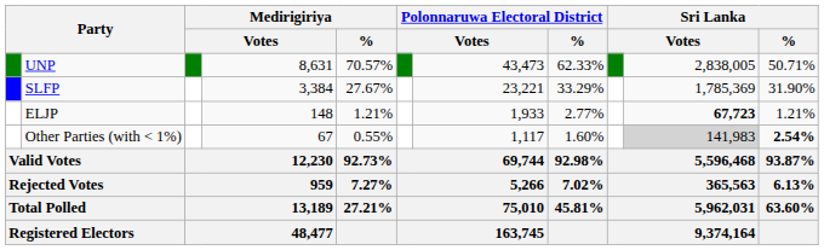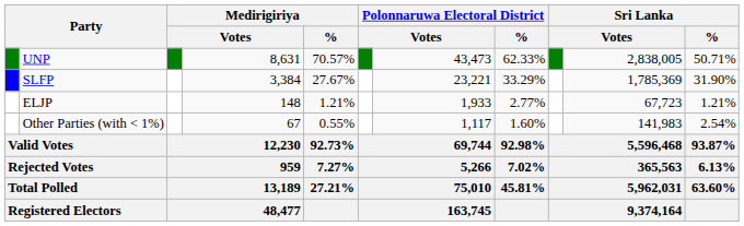ELJP | column 10: bold -> normal
Other Parties (with < 1%) | column 10: lightgrey background -> no background
Other Parties (with < 1%) | Sri Lanka / %: bold -> normal
